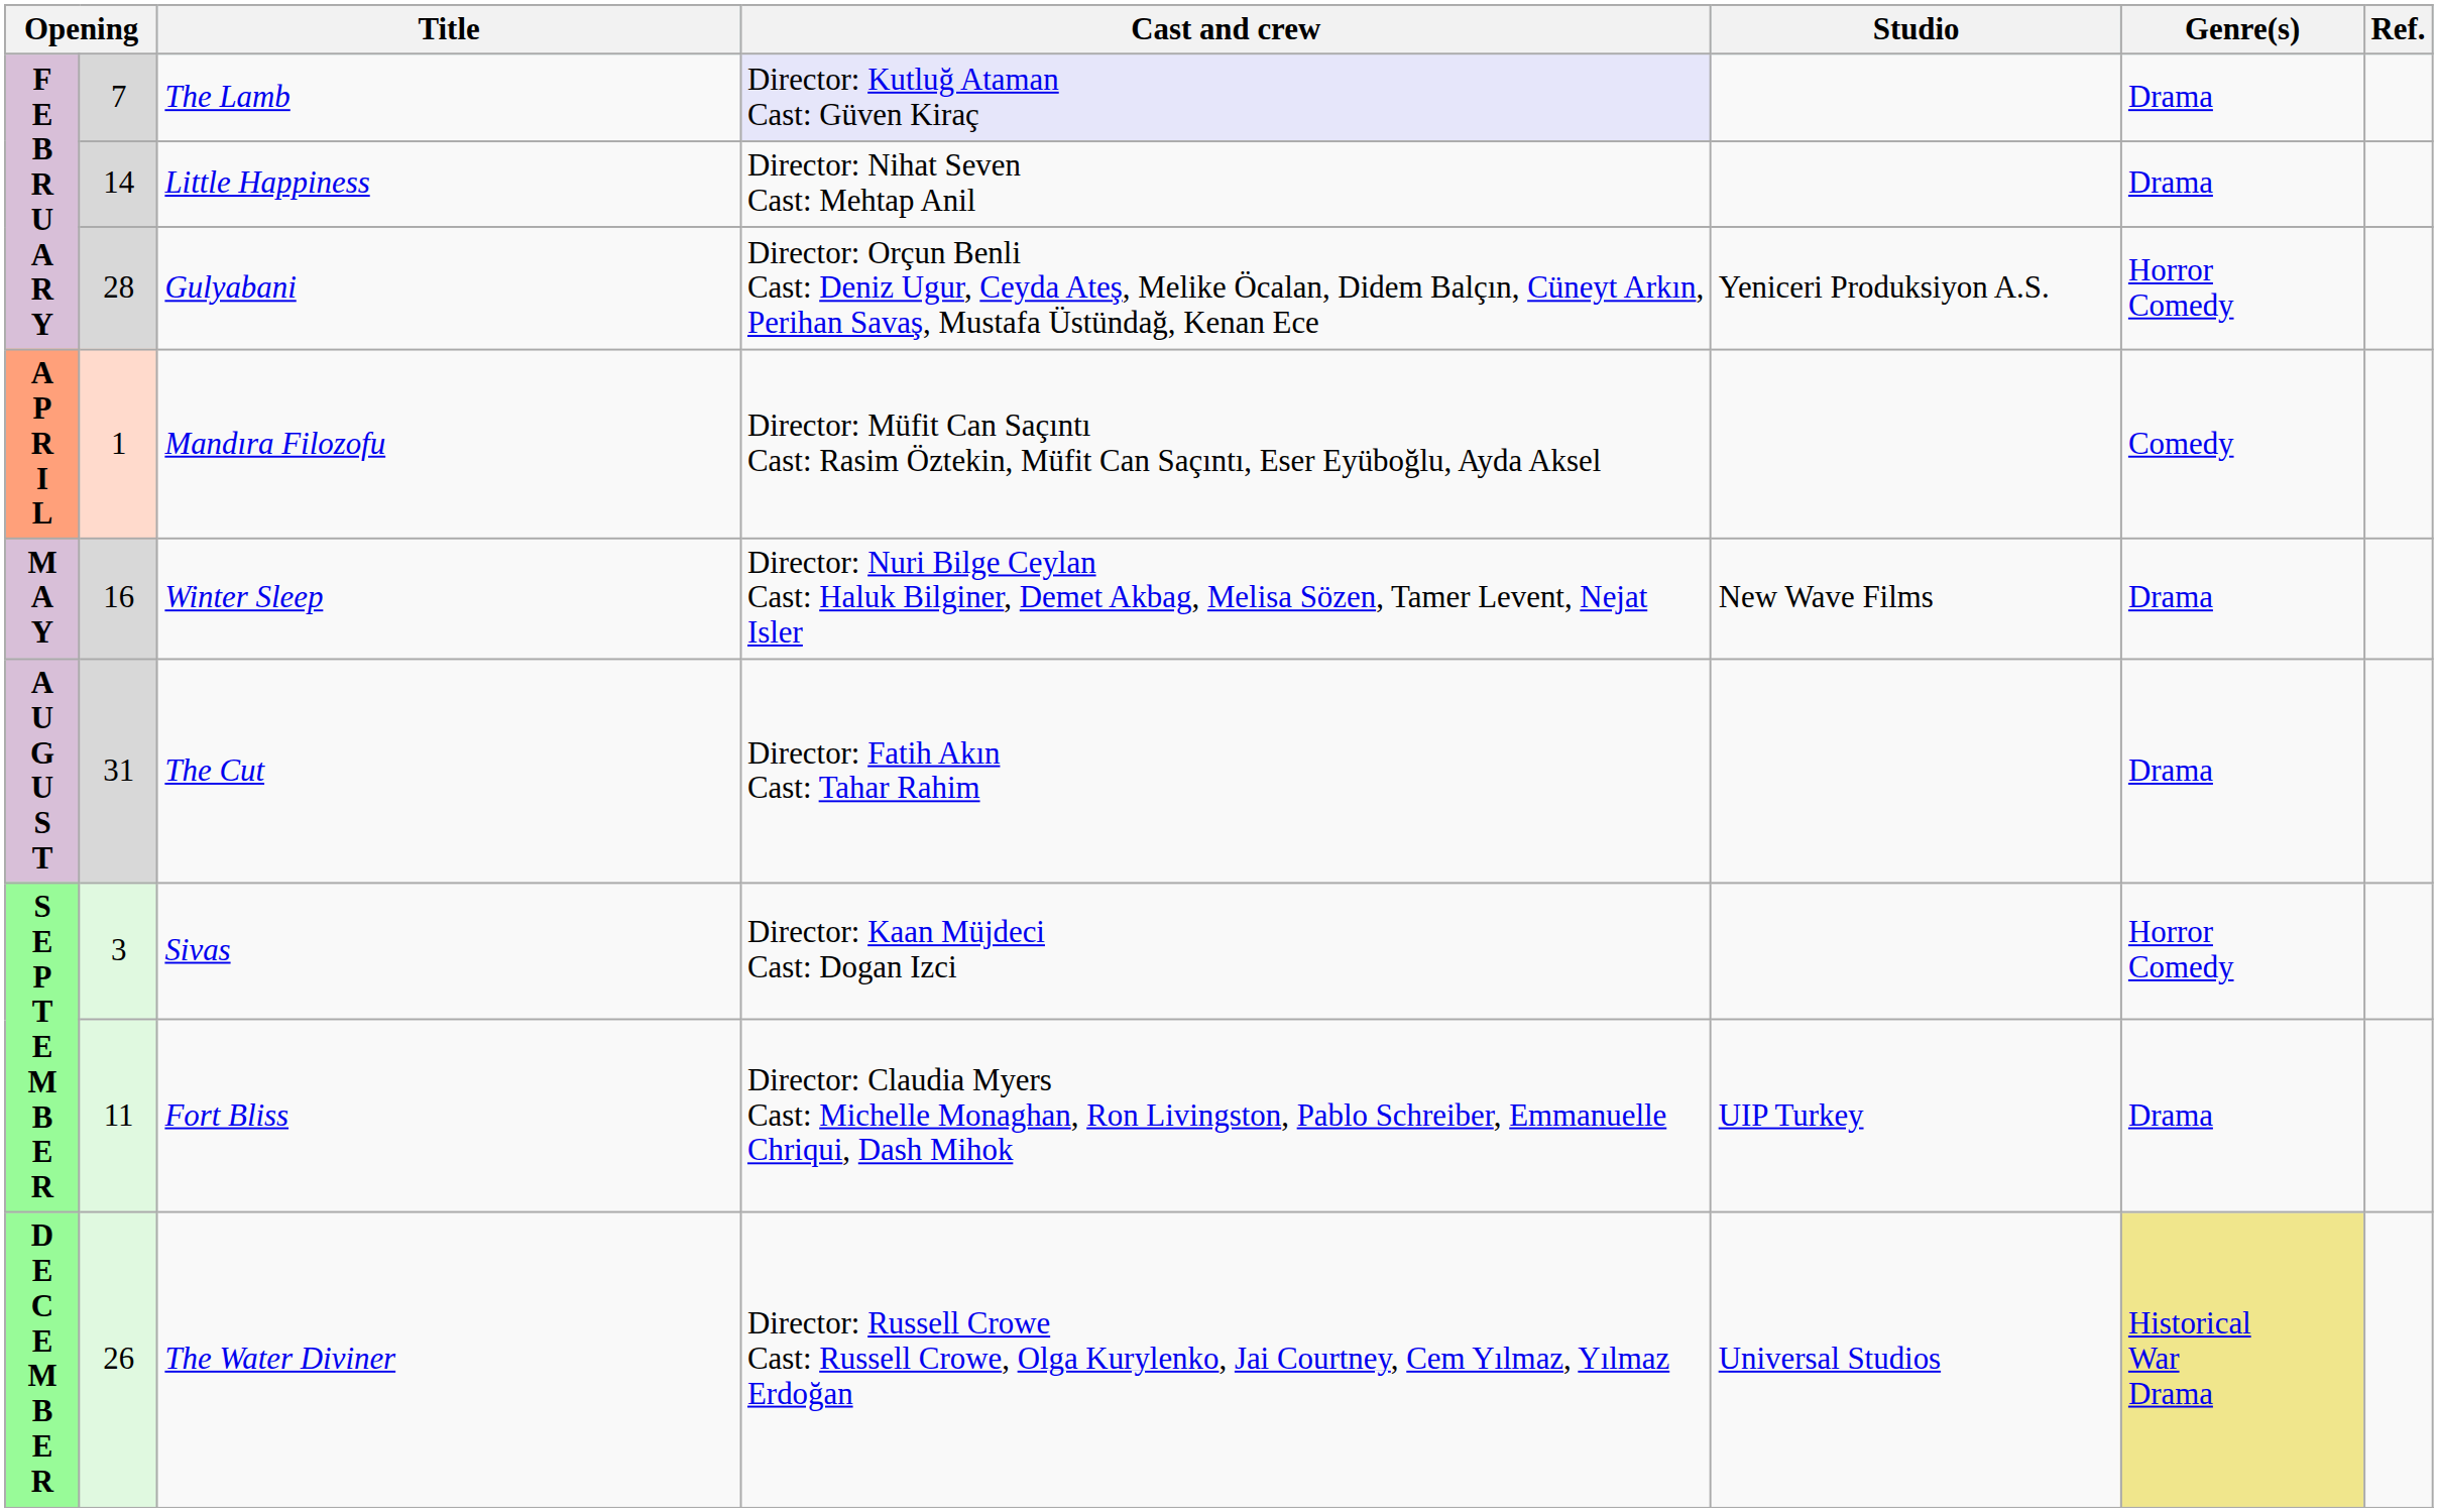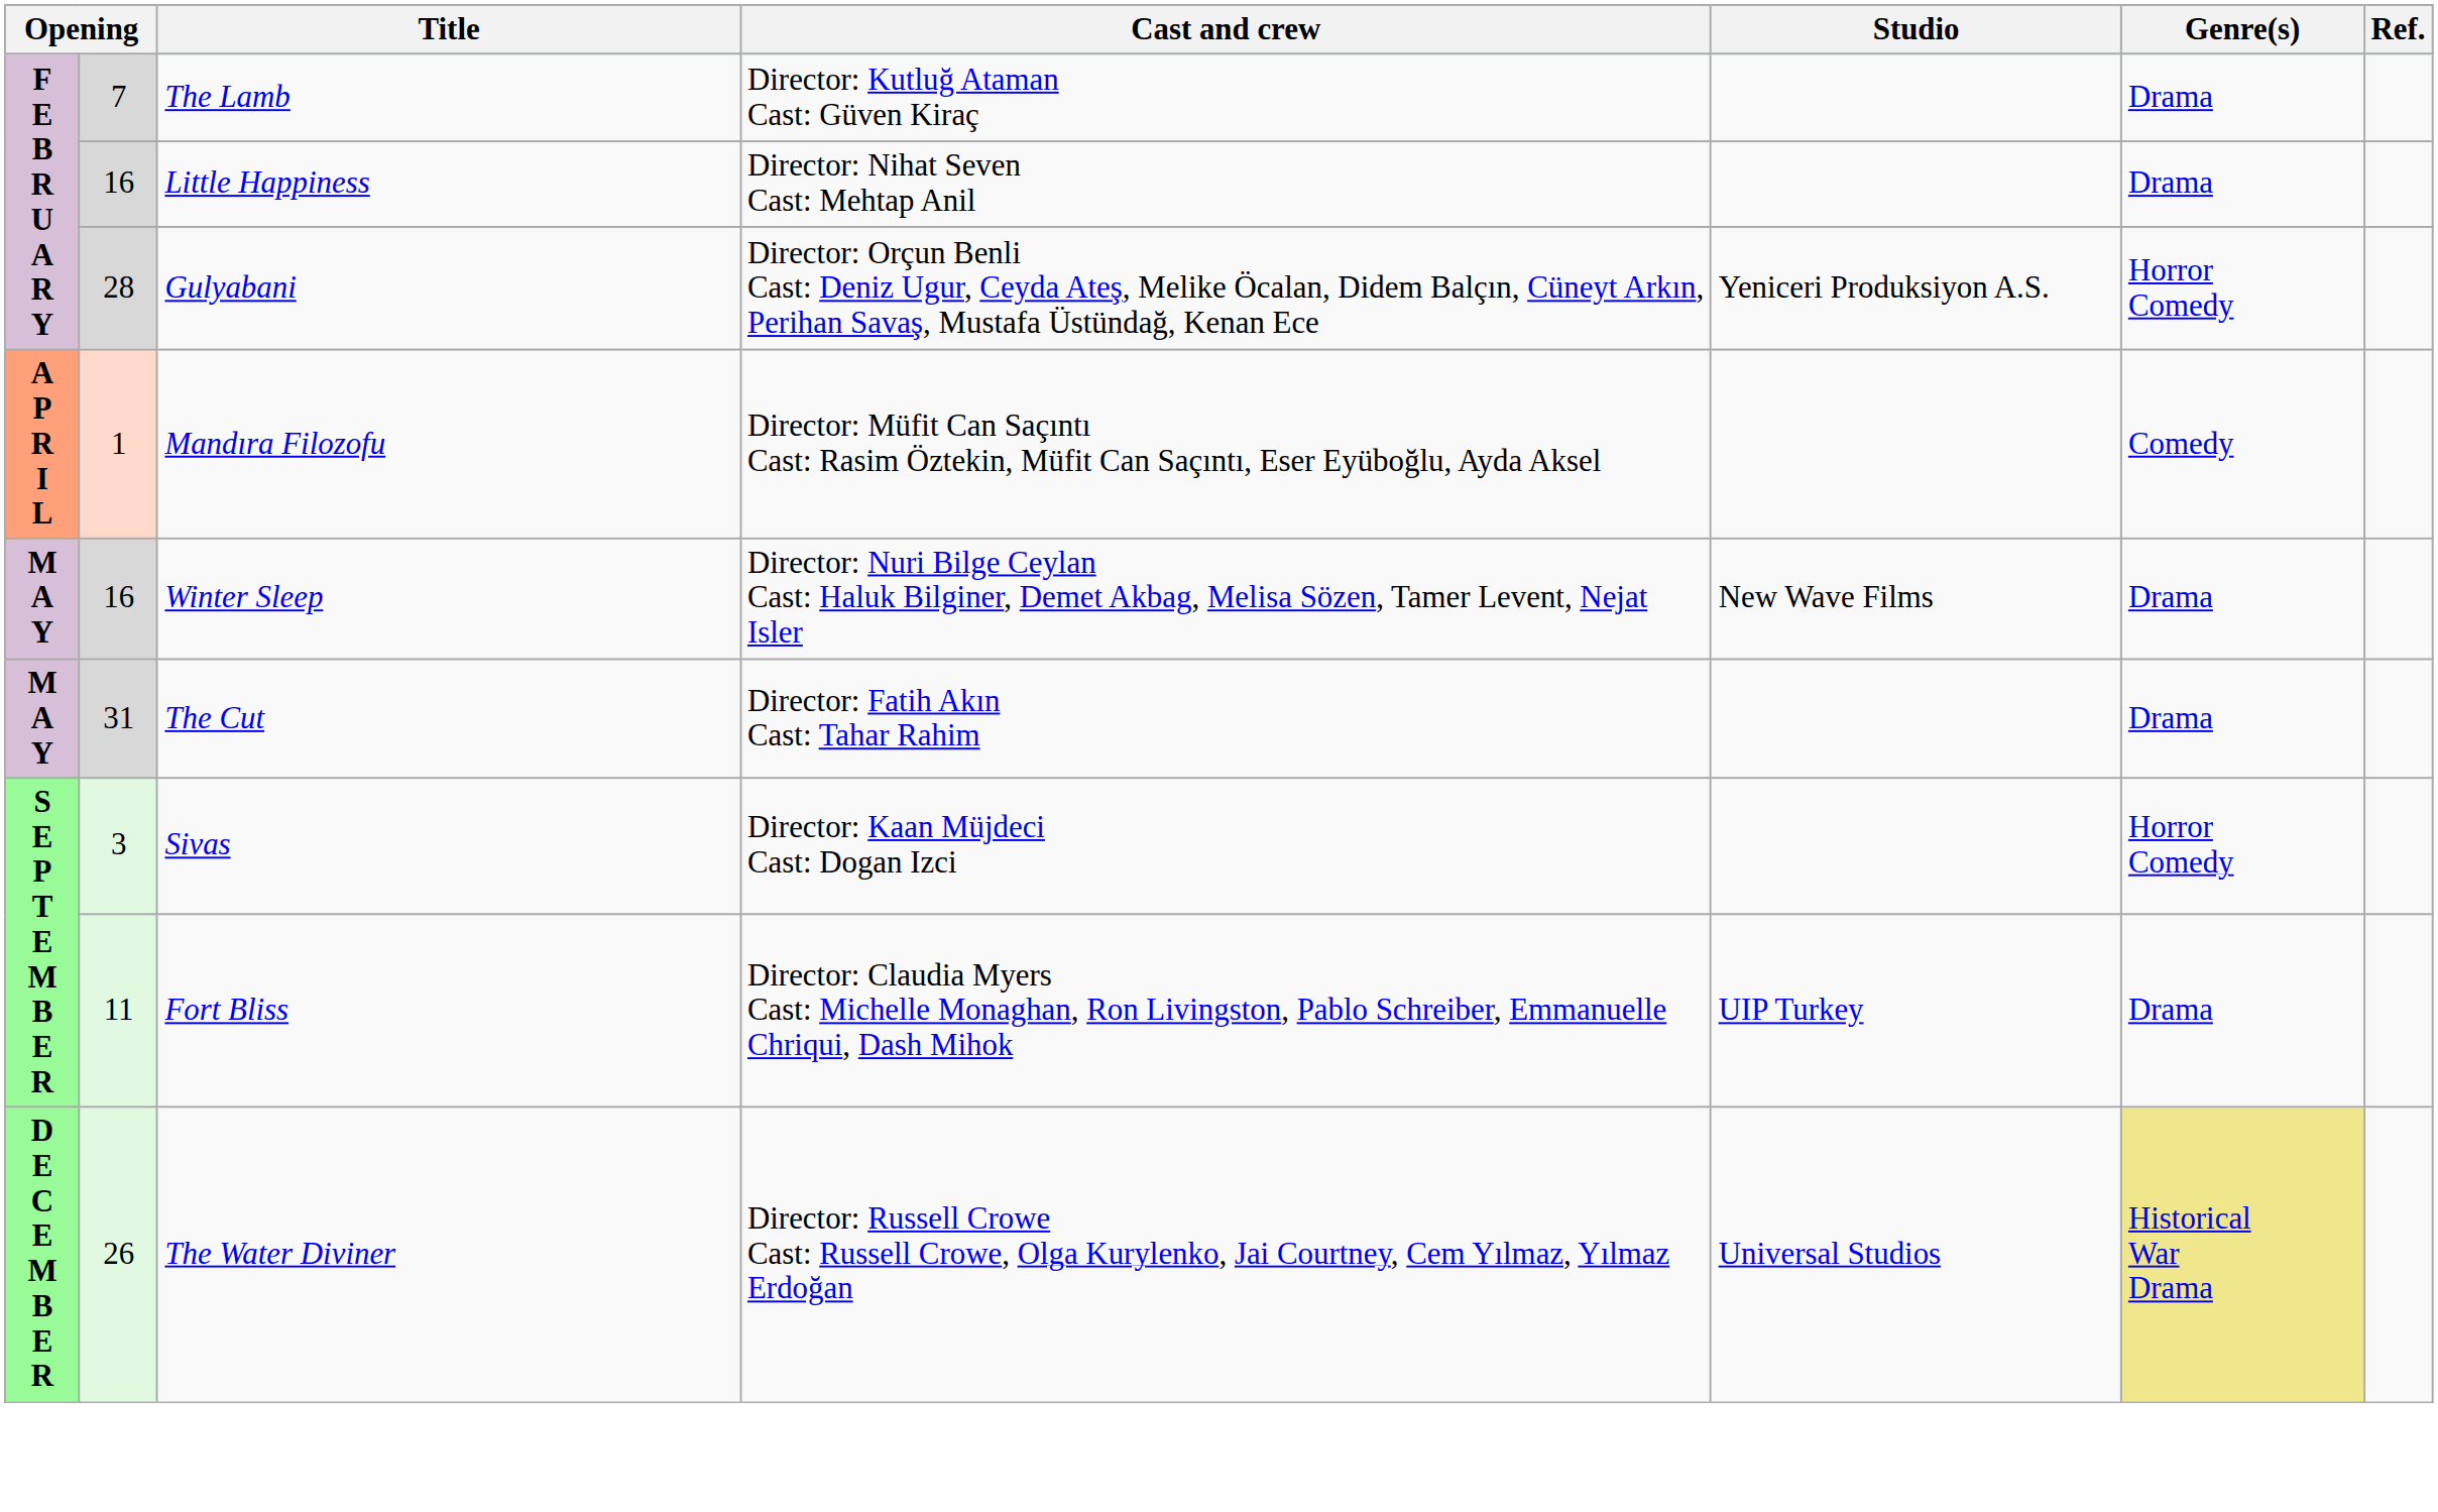The Lamb | Cast and crew: lavender background -> no background
Little Happiness | column 2: 14 -> 16
The Cut | column 1: A U G U S T -> M A Y
